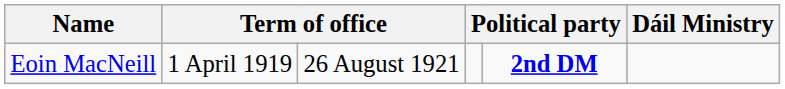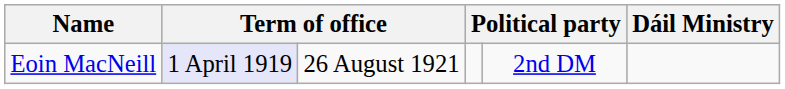Eoin MacNeill | column 2: no background -> lavender background
Eoin MacNeill | column 5: bold -> normal
